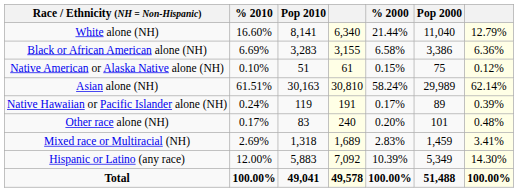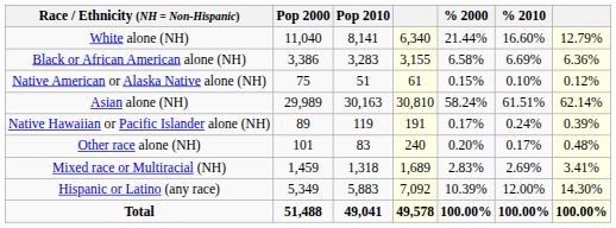columns swapped: Pop 2000 <-> % 2010
